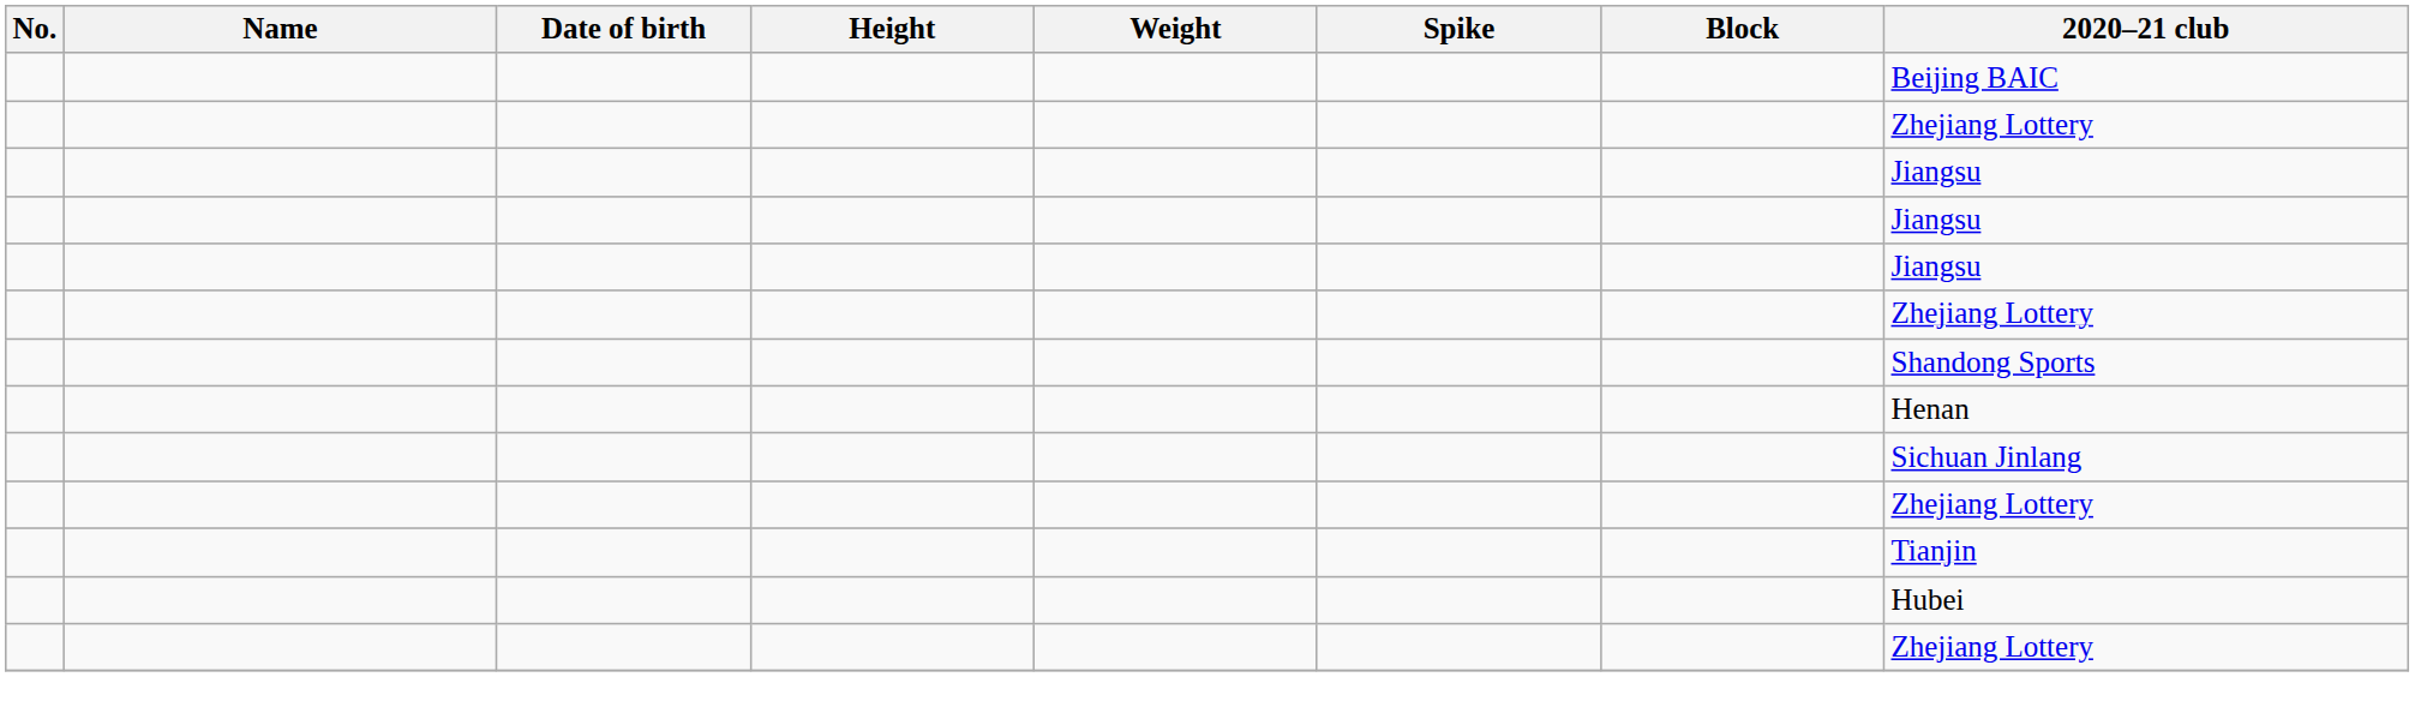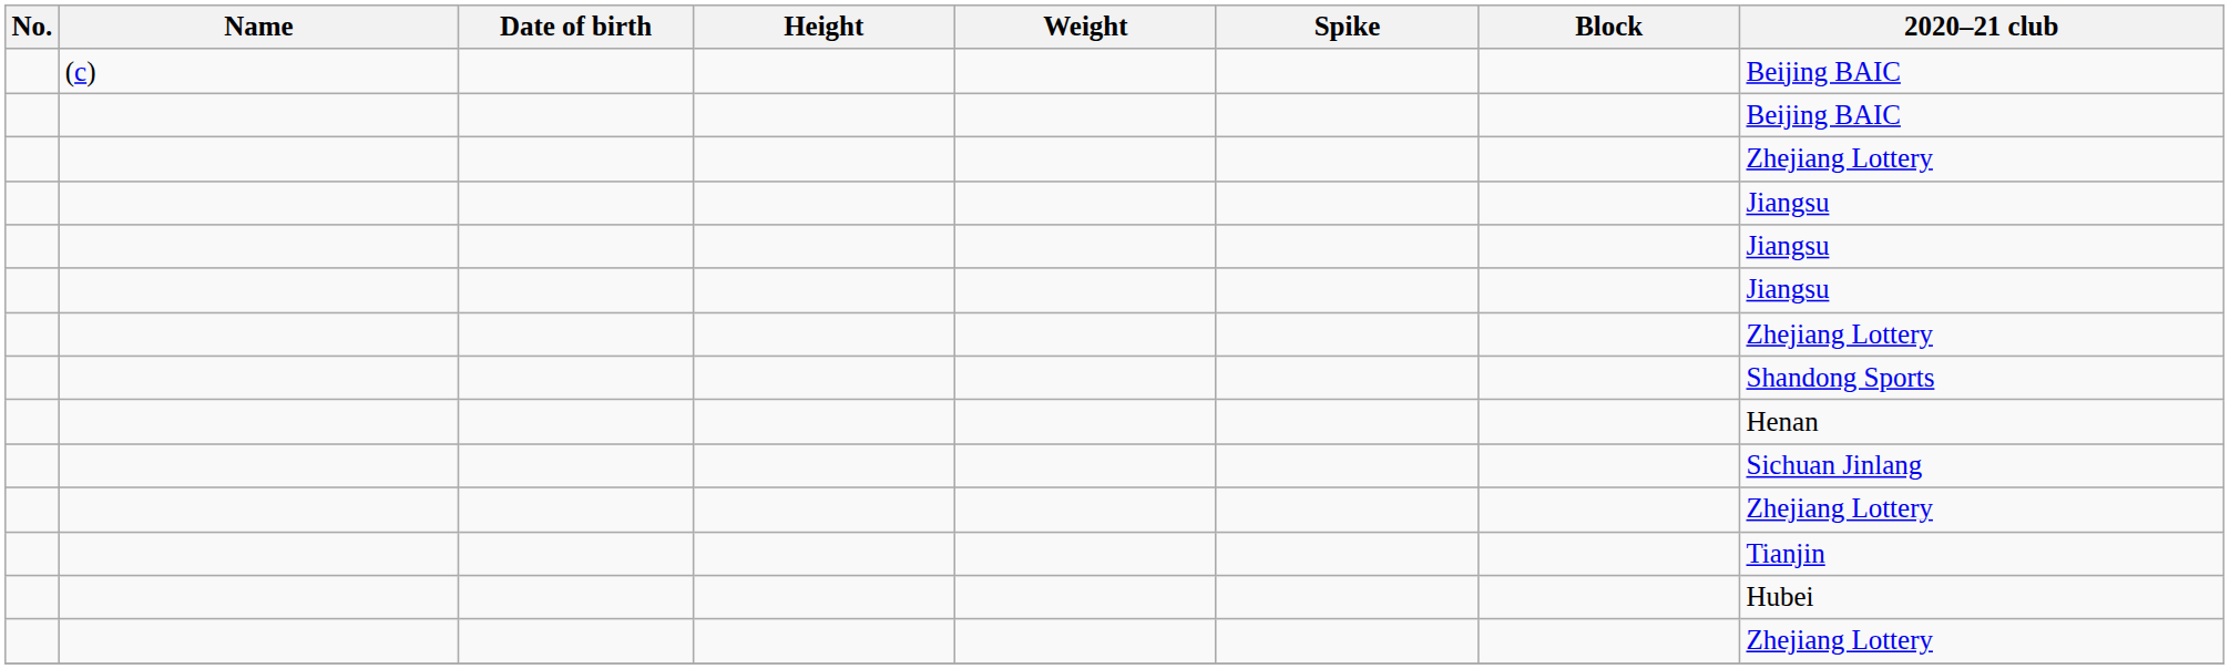+ row: (c) | Beijing BAIC
